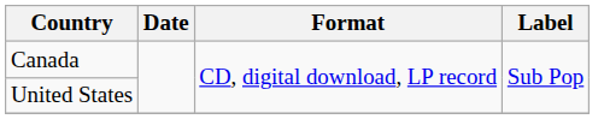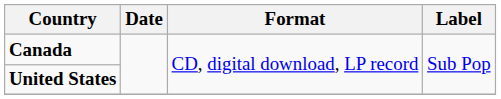Canada | Country: normal -> bold
United States | Country: normal -> bold
